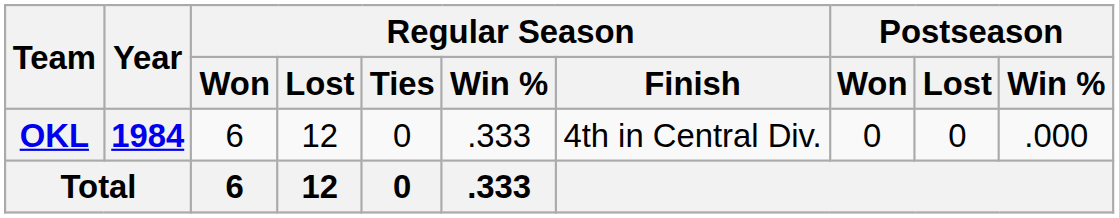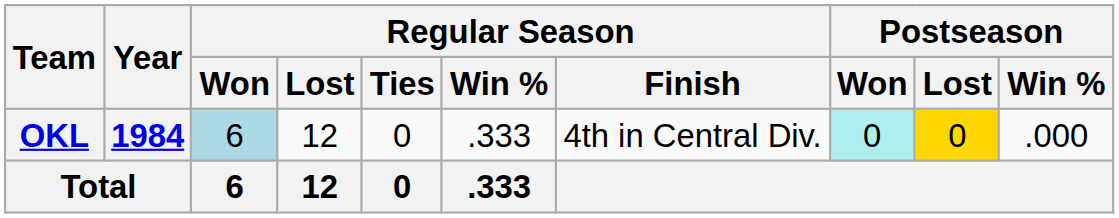OKL | Regular Season / Won: no background -> lightblue background
OKL | Postseason / Won: no background -> paleturquoise background
OKL | Postseason / Lost: no background -> gold background
